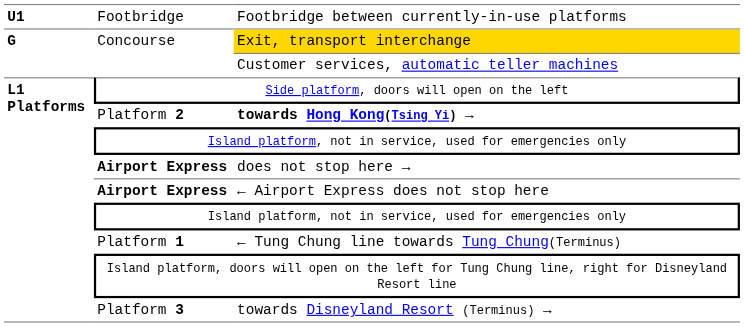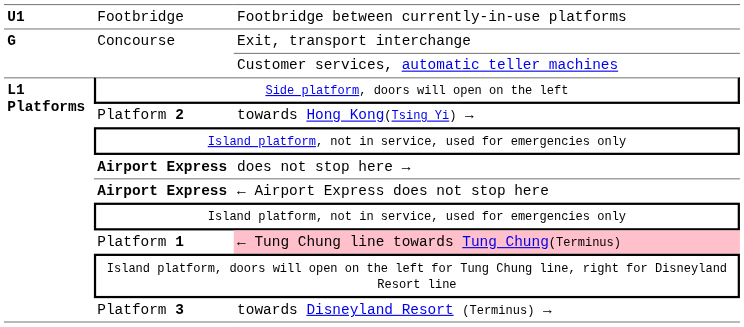Exit, transport interchange | column 3: gold background -> no background
towards Hong Kong(Tsing Yi) → | column 3: bold -> normal
← Tung Chung line towards Tung Chung(Terminus) | column 3: no background -> pink background
